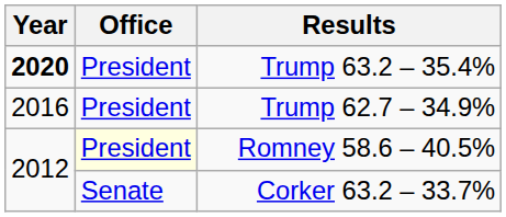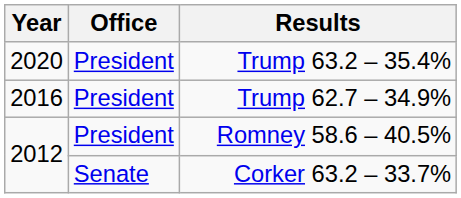Trump 63.2 – 35.4% | Year: bold -> normal
Romney 58.6 – 40.5% | Office: lightyellow background -> no background
